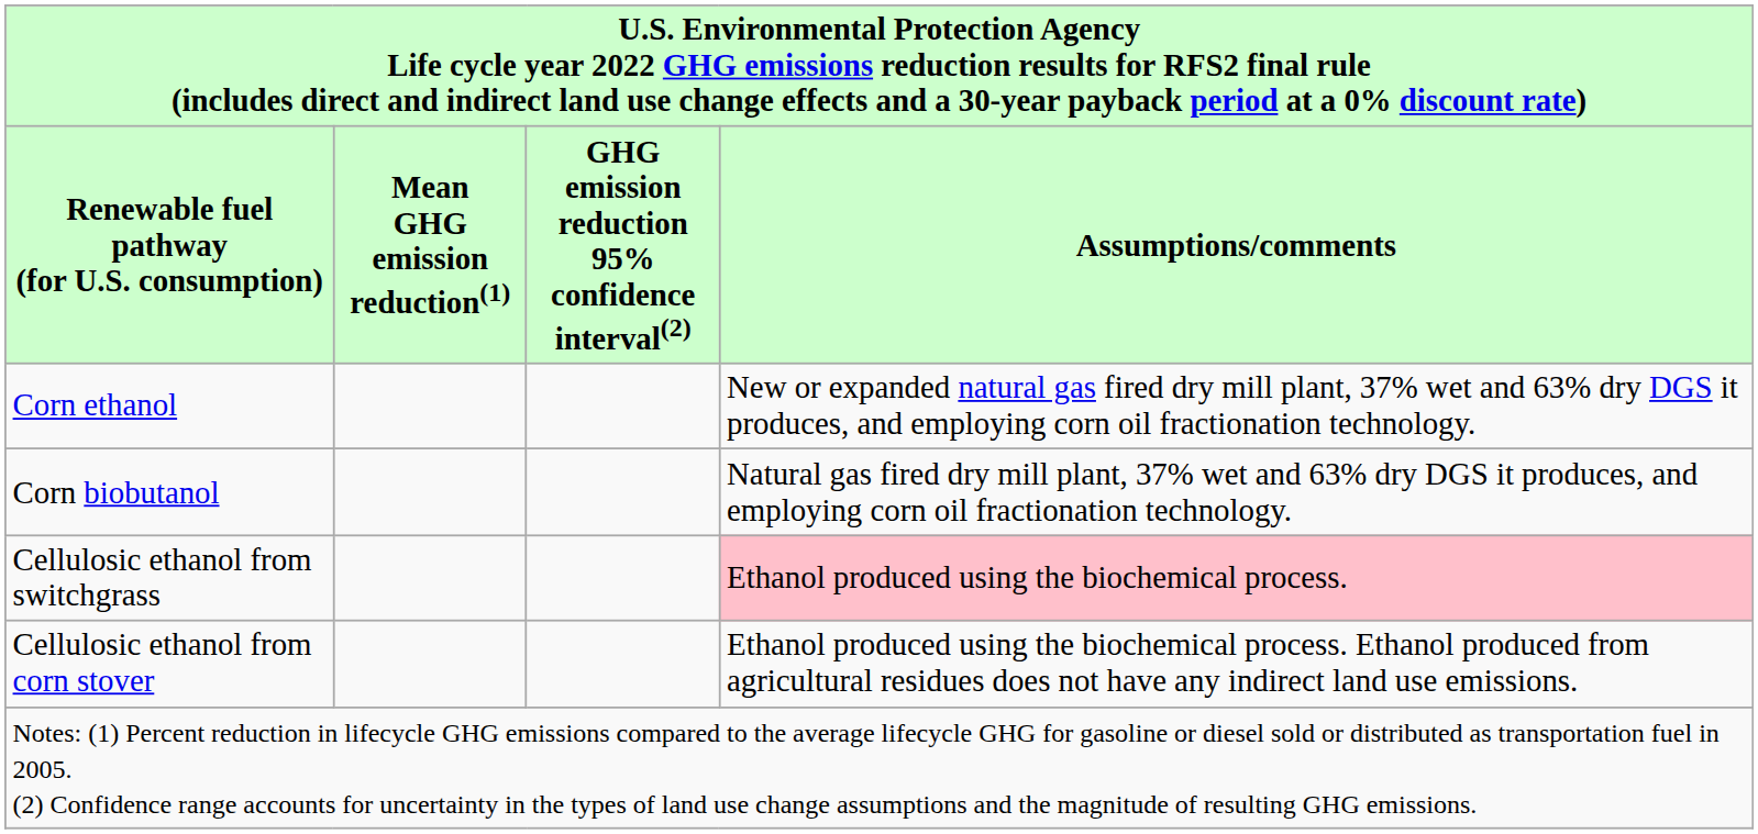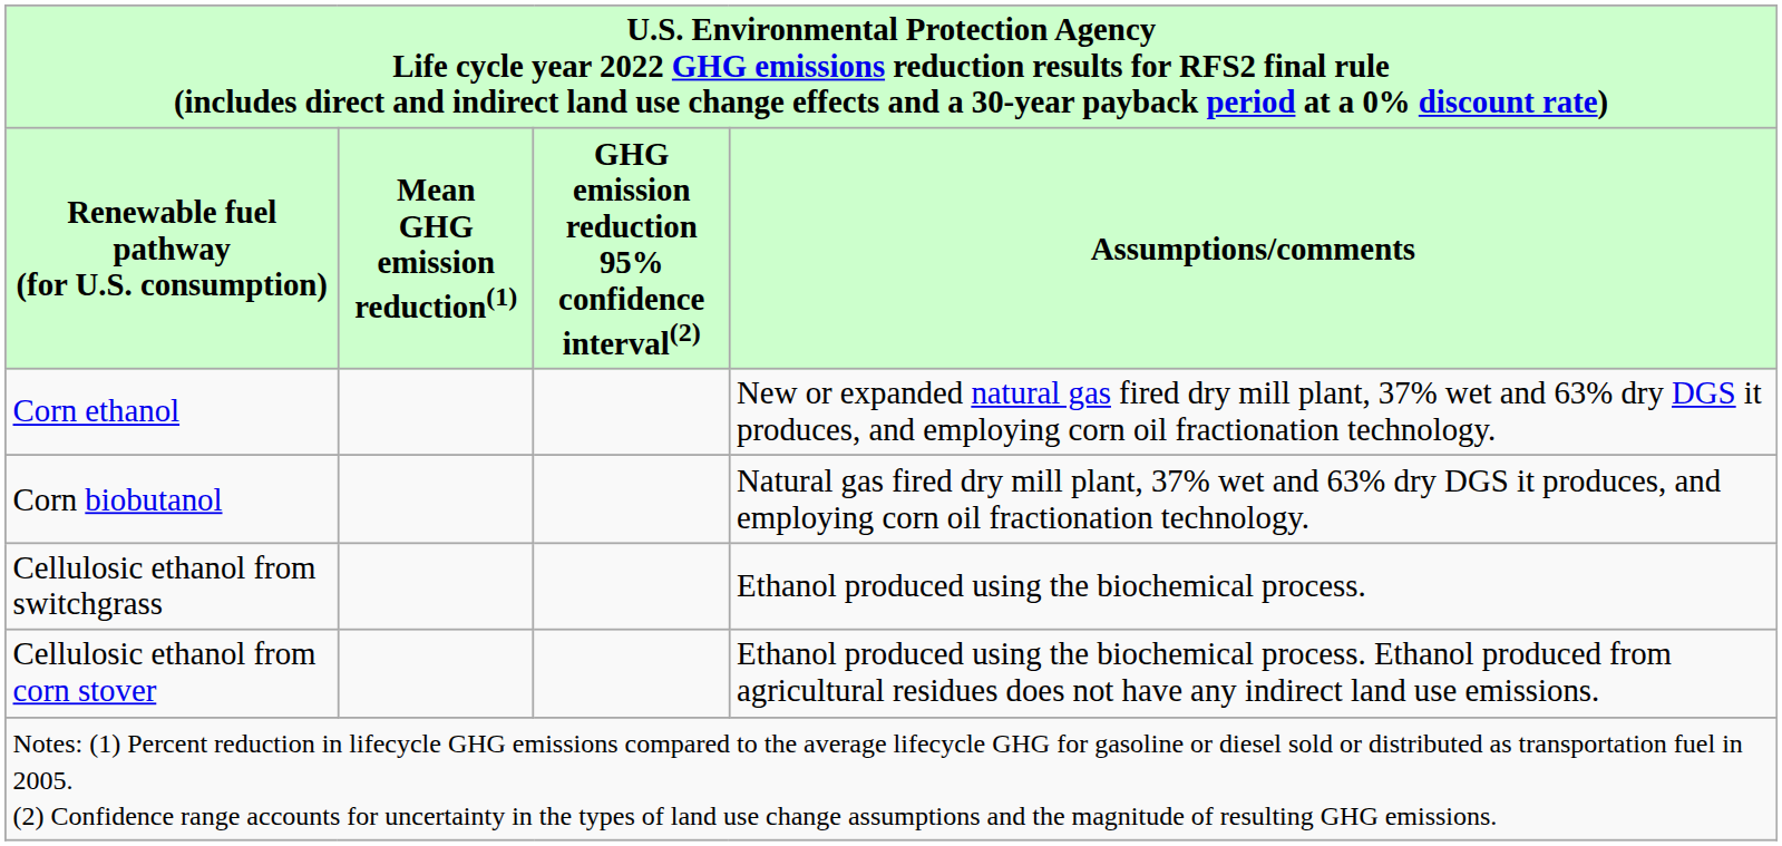Cellulosic ethanol from switchgrass | Assumptions/comments: pink background -> no background
